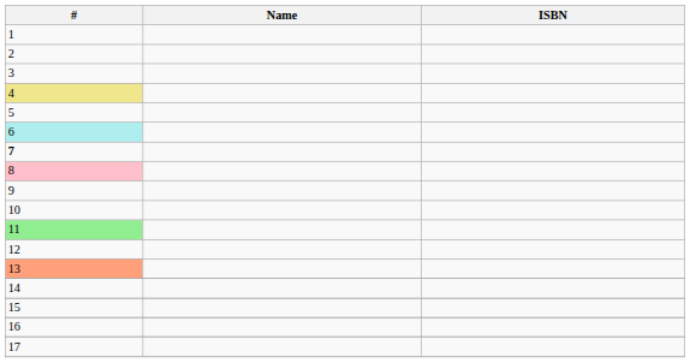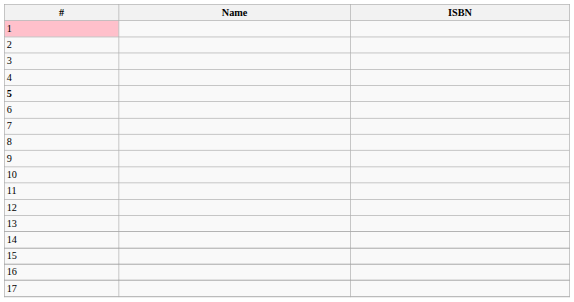1 | #: no background -> pink background
4 | #: khaki background -> no background
5 | #: normal -> bold
6 | #: paleturquoise background -> no background
7 | #: bold -> normal
8 | #: pink background -> no background
11 | #: lightgreen background -> no background
13 | #: lightsalmon background -> no background
